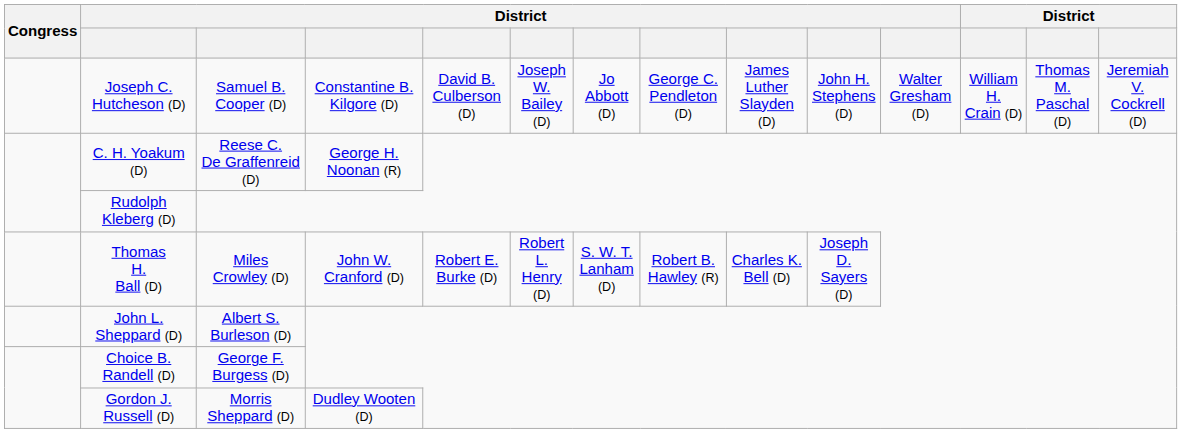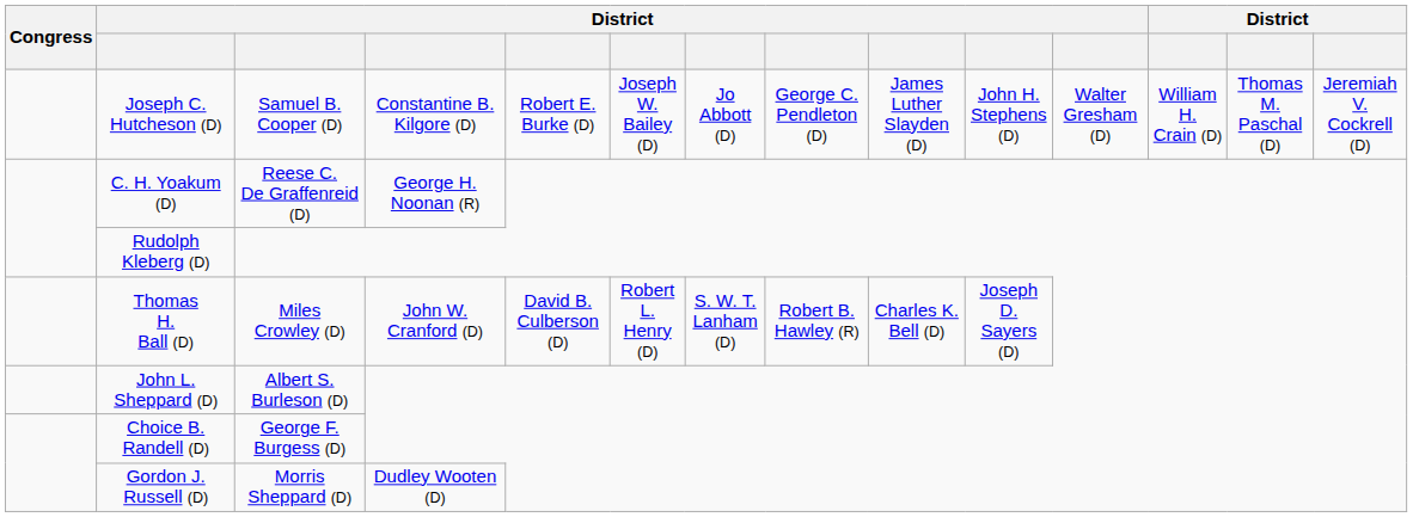Joseph C. Hutcheson (D) | column 5: David B. Culberson (D) -> Robert E. Burke (D)
Thomas H. Ball (D) | column 5: Robert E. Burke (D) -> David B. Culberson (D)
